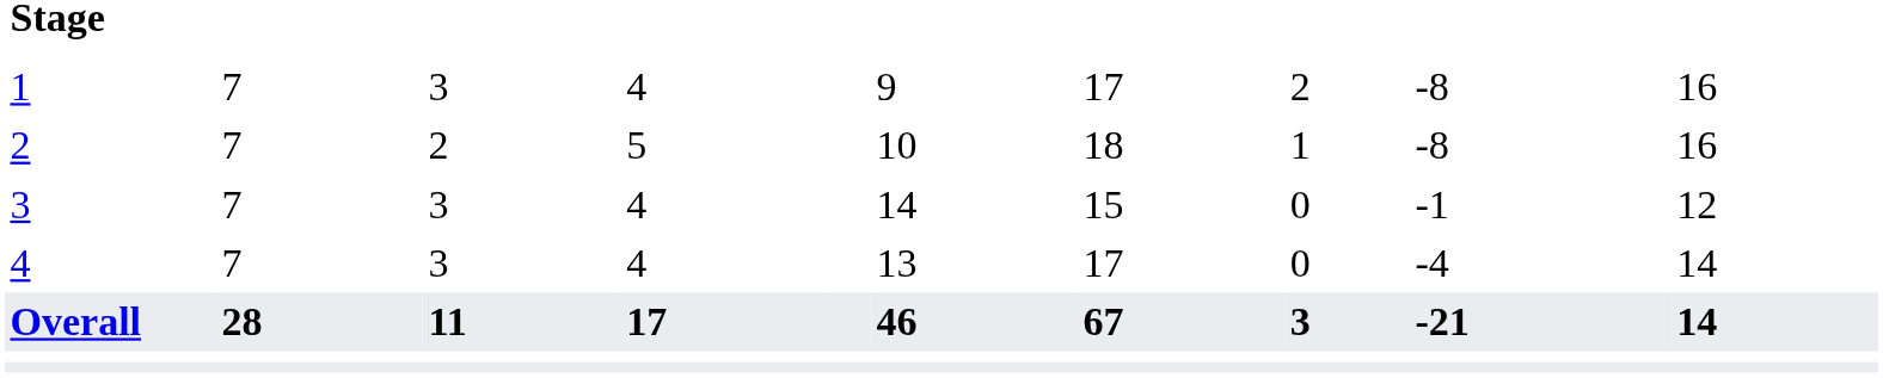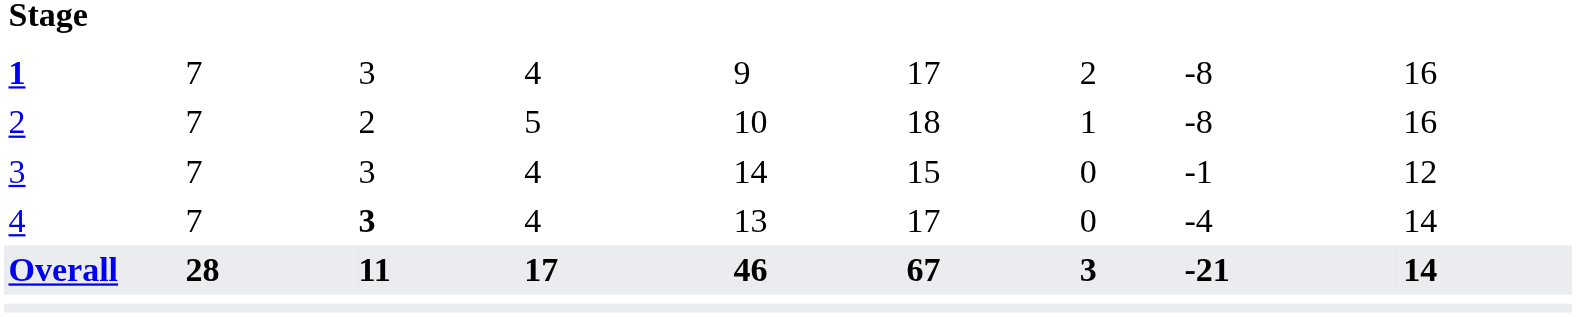row 2 | Stage: normal -> bold
row 5 | column 3: normal -> bold
